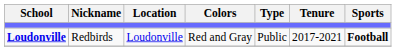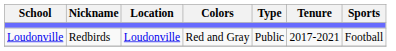row 3 | School: bold -> normal
row 3 | Sports: bold -> normal
